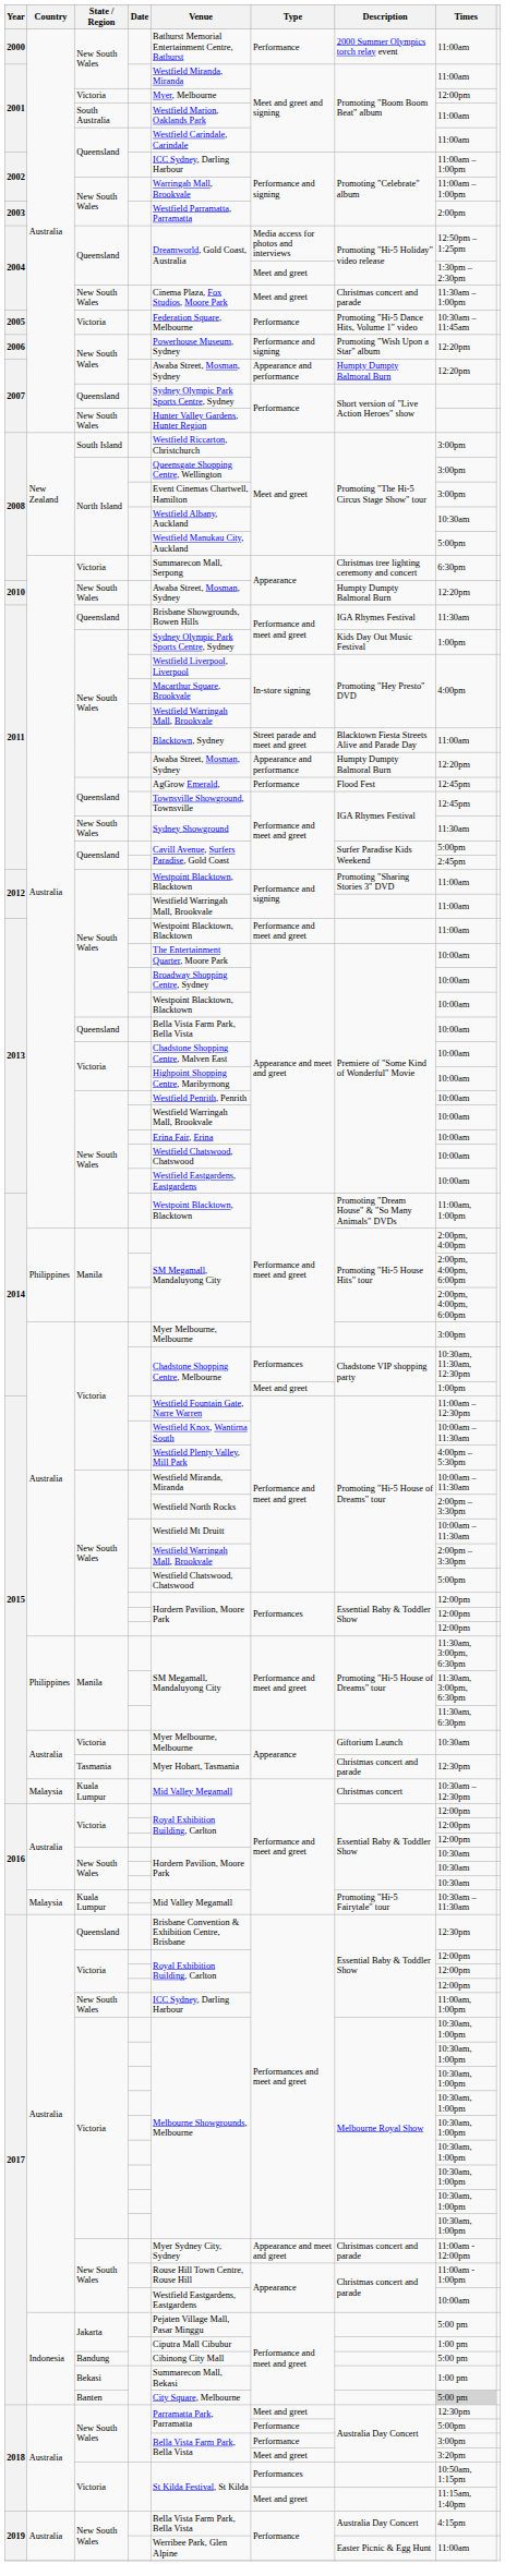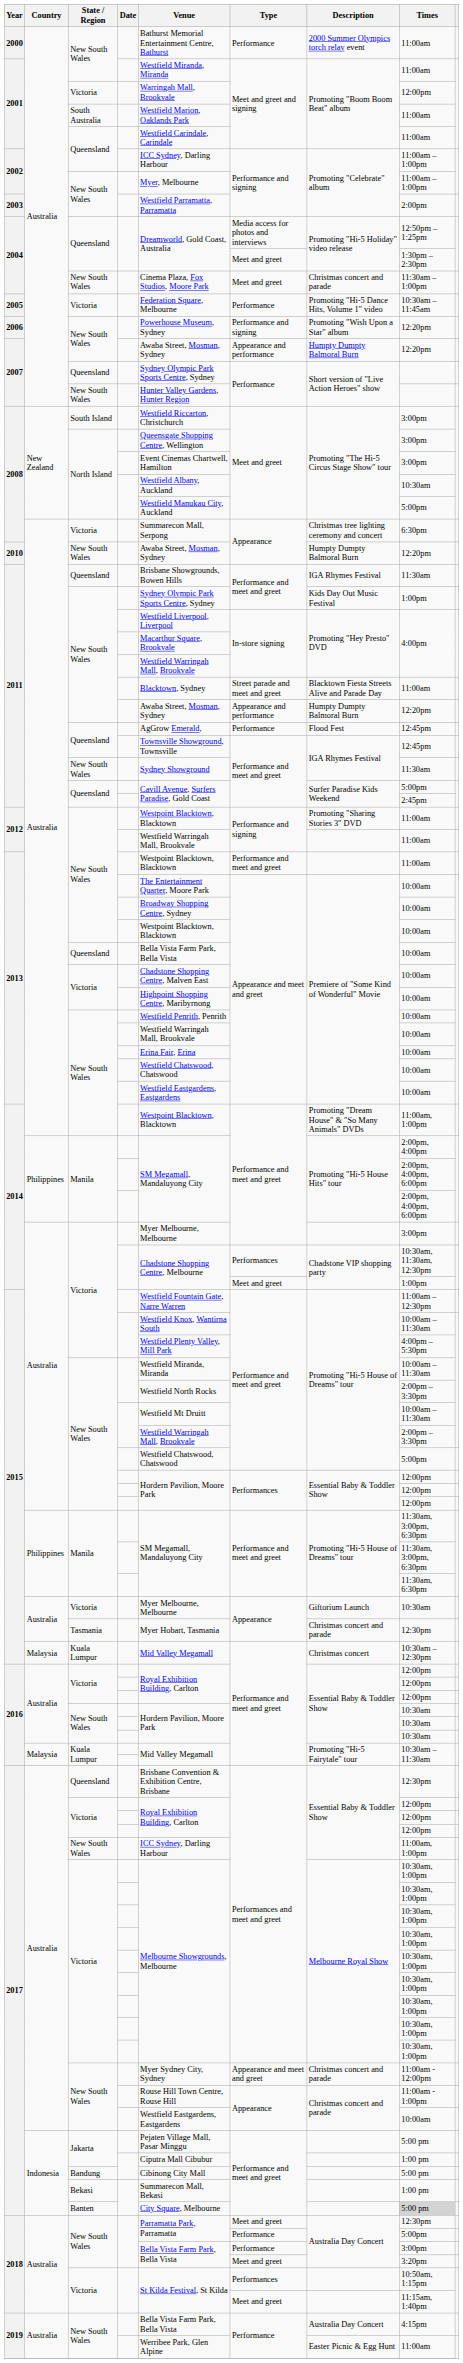2001 / Victoria | Venue: Myer, Melbourne -> Warringah Mall, Brookvale
2002 / New South Wales | Venue: Warringah Mall, Brookvale -> Myer, Melbourne
